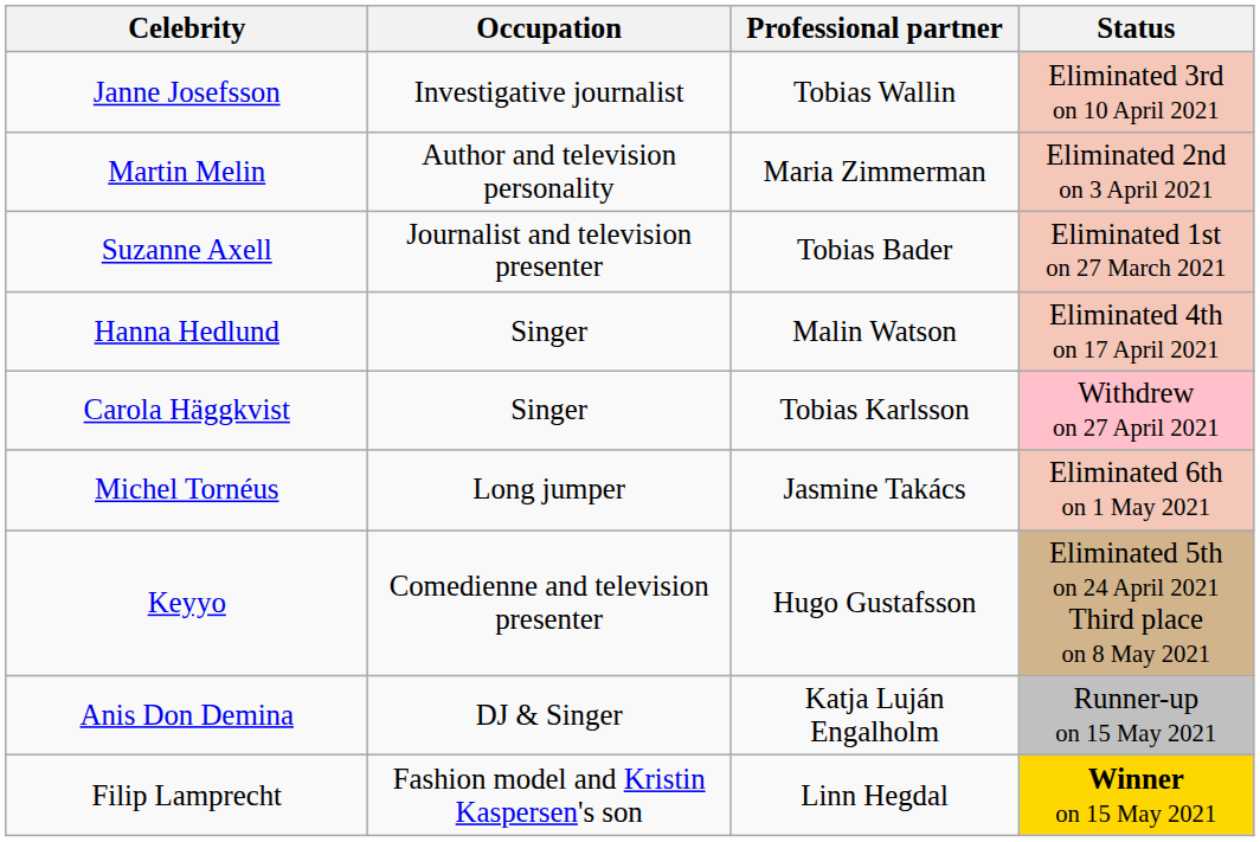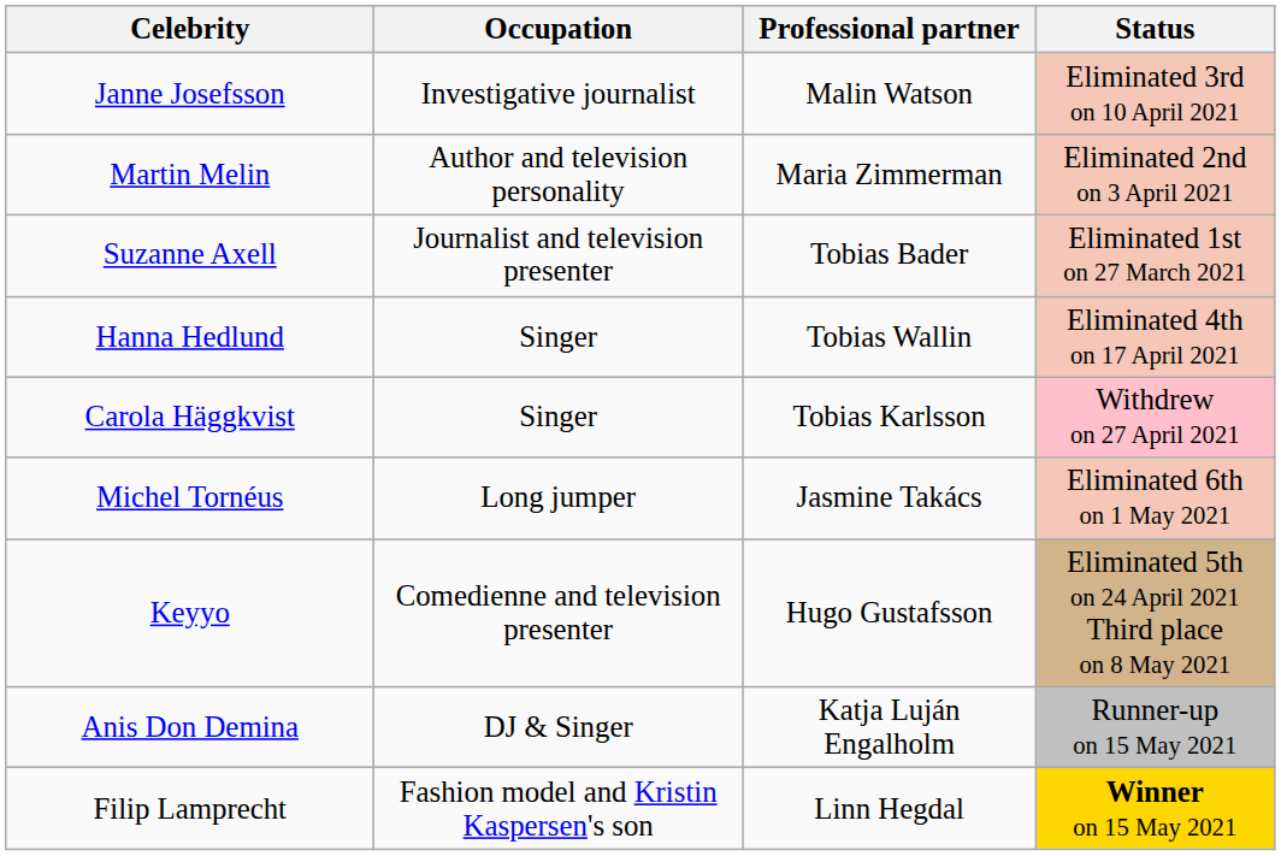Janne Josefsson | Professional partner: Tobias Wallin -> Malin Watson
Hanna Hedlund | Professional partner: Malin Watson -> Tobias Wallin
